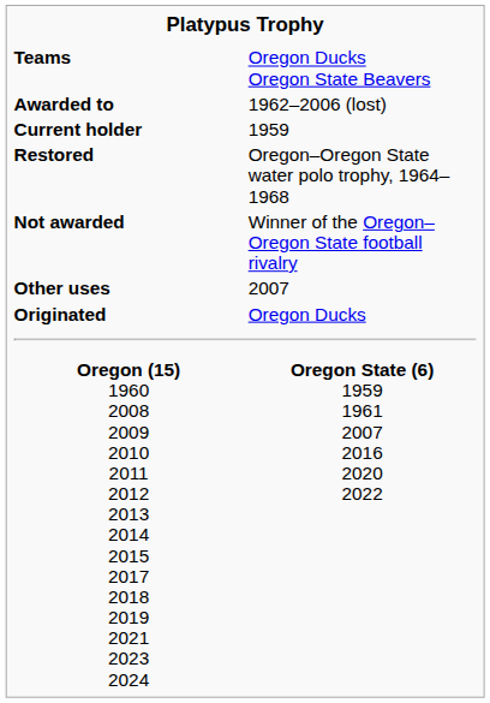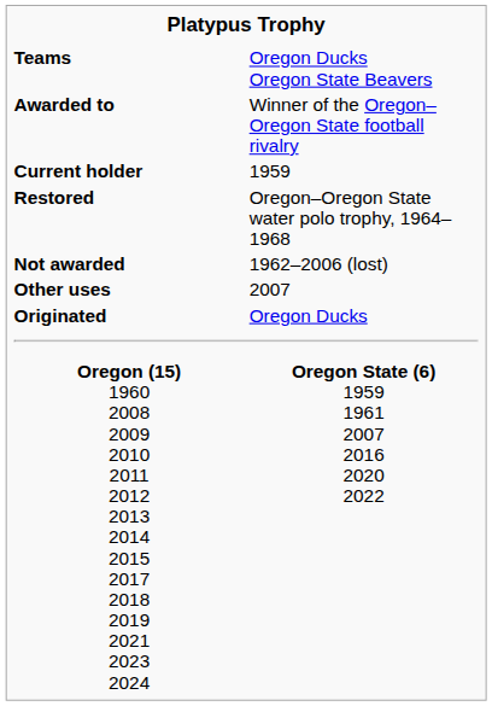row 3 | column 2: 1962–2006 (lost) -> Winner of the Oregon–Oregon State football rivalry
row 6 | column 2: Winner of the Oregon–Oregon State football rivalry -> 1962–2006 (lost)
